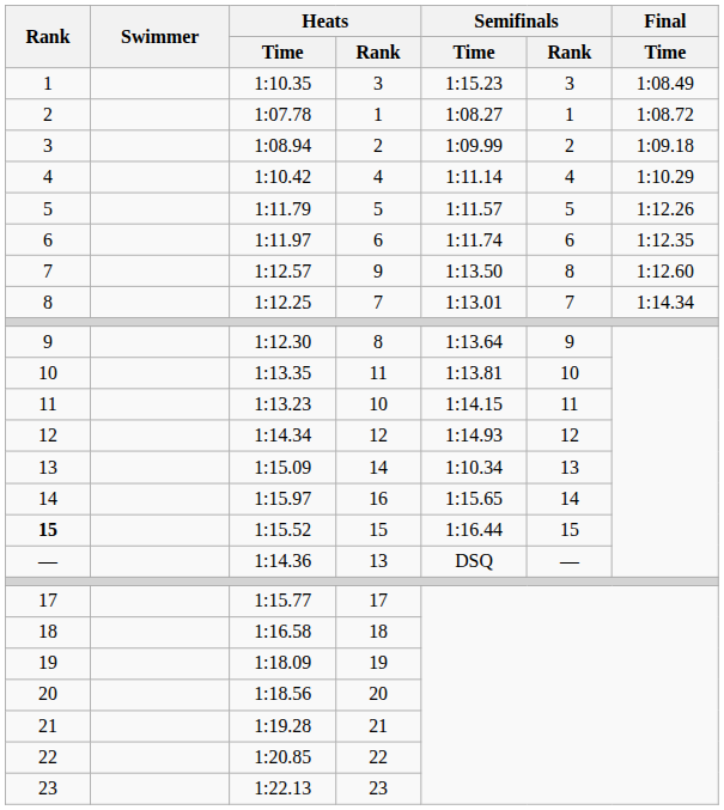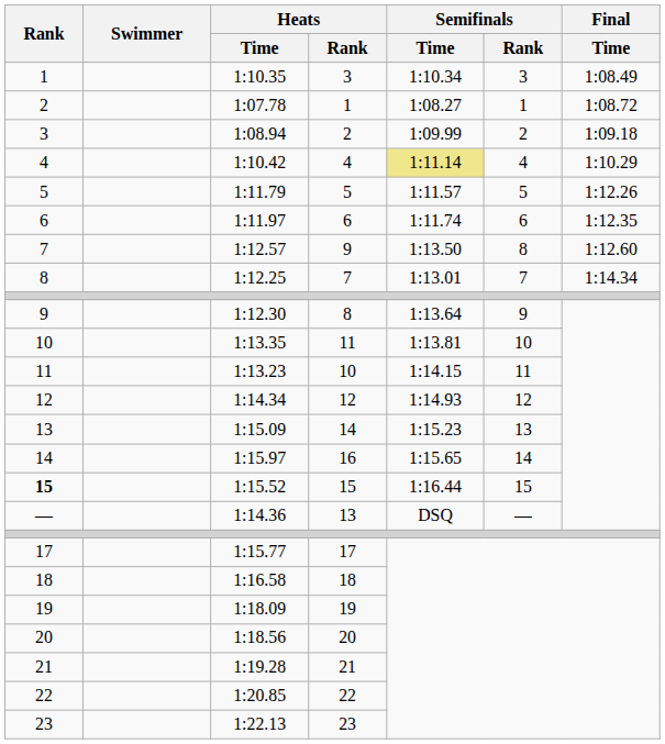row 3 | Semifinals / Time: 1:15.23 -> 1:10.34
row 6 | Semifinals / Time: no background -> khaki background
row 16 | Semifinals / Time: 1:10.34 -> 1:15.23
